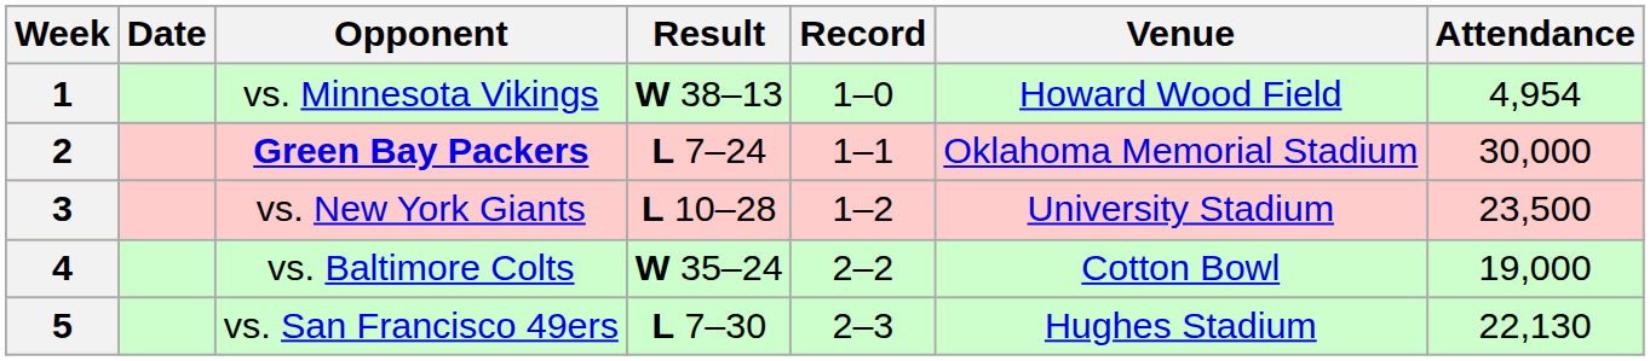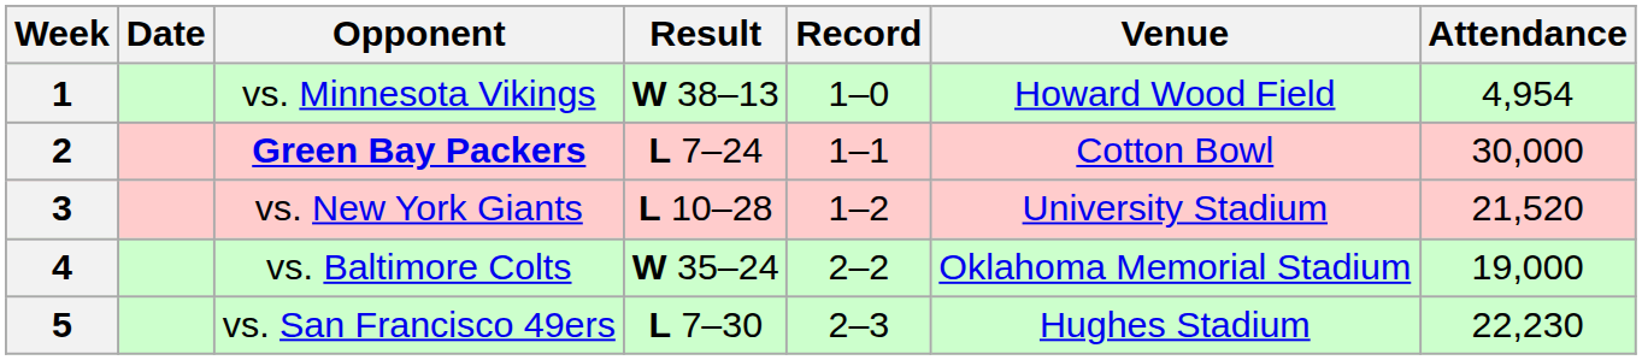2 | Venue: Oklahoma Memorial Stadium -> Cotton Bowl
3 | Attendance: 23,500 -> 21,520
4 | Venue: Cotton Bowl -> Oklahoma Memorial Stadium
5 | Attendance: 22,130 -> 22,230
